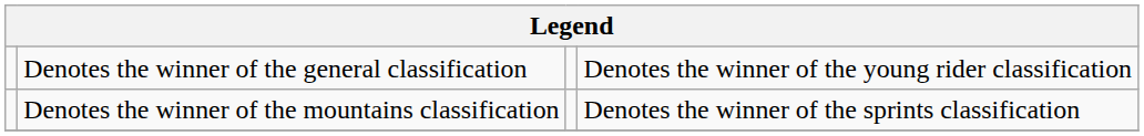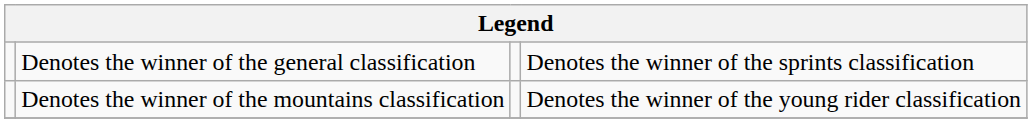Denotes the winner of the general classification | column 4: Denotes the winner of the young rider classification -> Denotes the winner of the sprints classification
Denotes the winner of the mountains classification | column 4: Denotes the winner of the sprints classification -> Denotes the winner of the young rider classification
